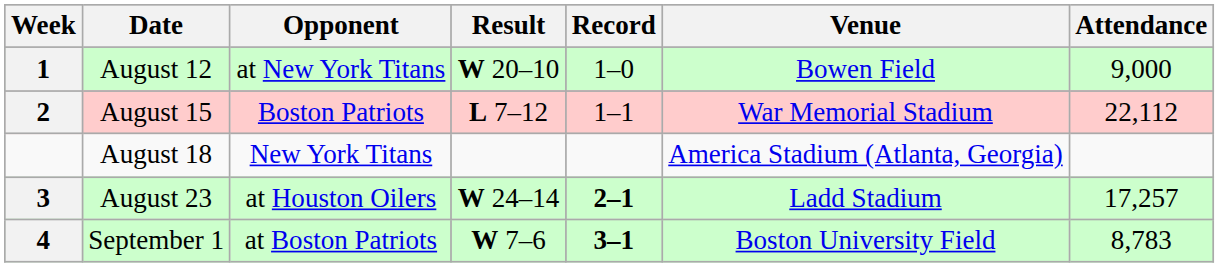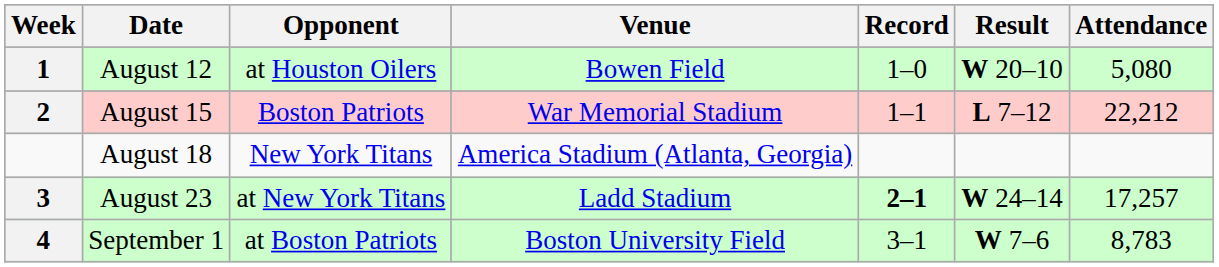columns swapped: Result <-> Venue
August 12 | Opponent: at New York Titans -> at Houston Oilers
August 12 | Attendance: 9,000 -> 5,080
August 15 | Attendance: 22,112 -> 22,212
August 23 | Opponent: at Houston Oilers -> at New York Titans
September 1 | Record: bold -> normal
